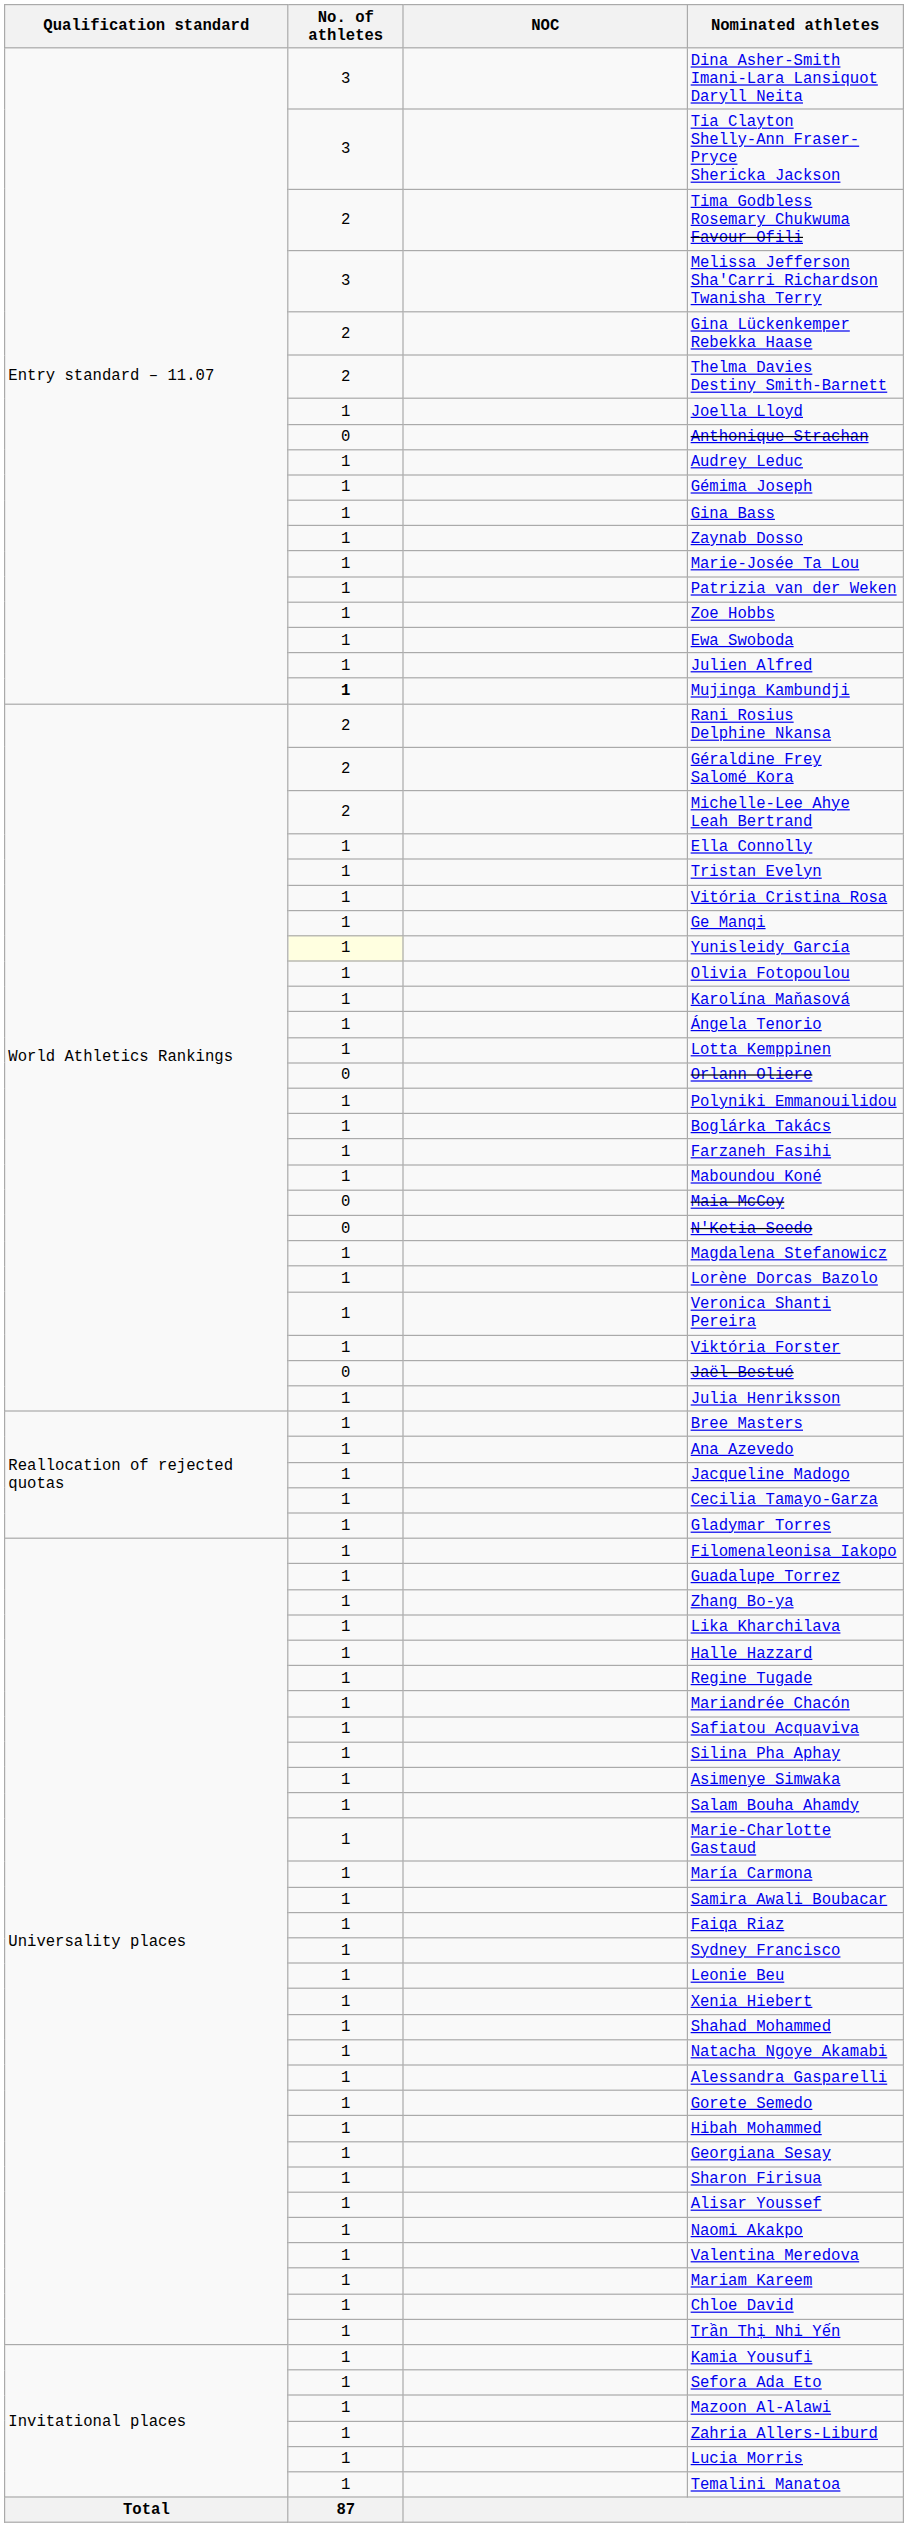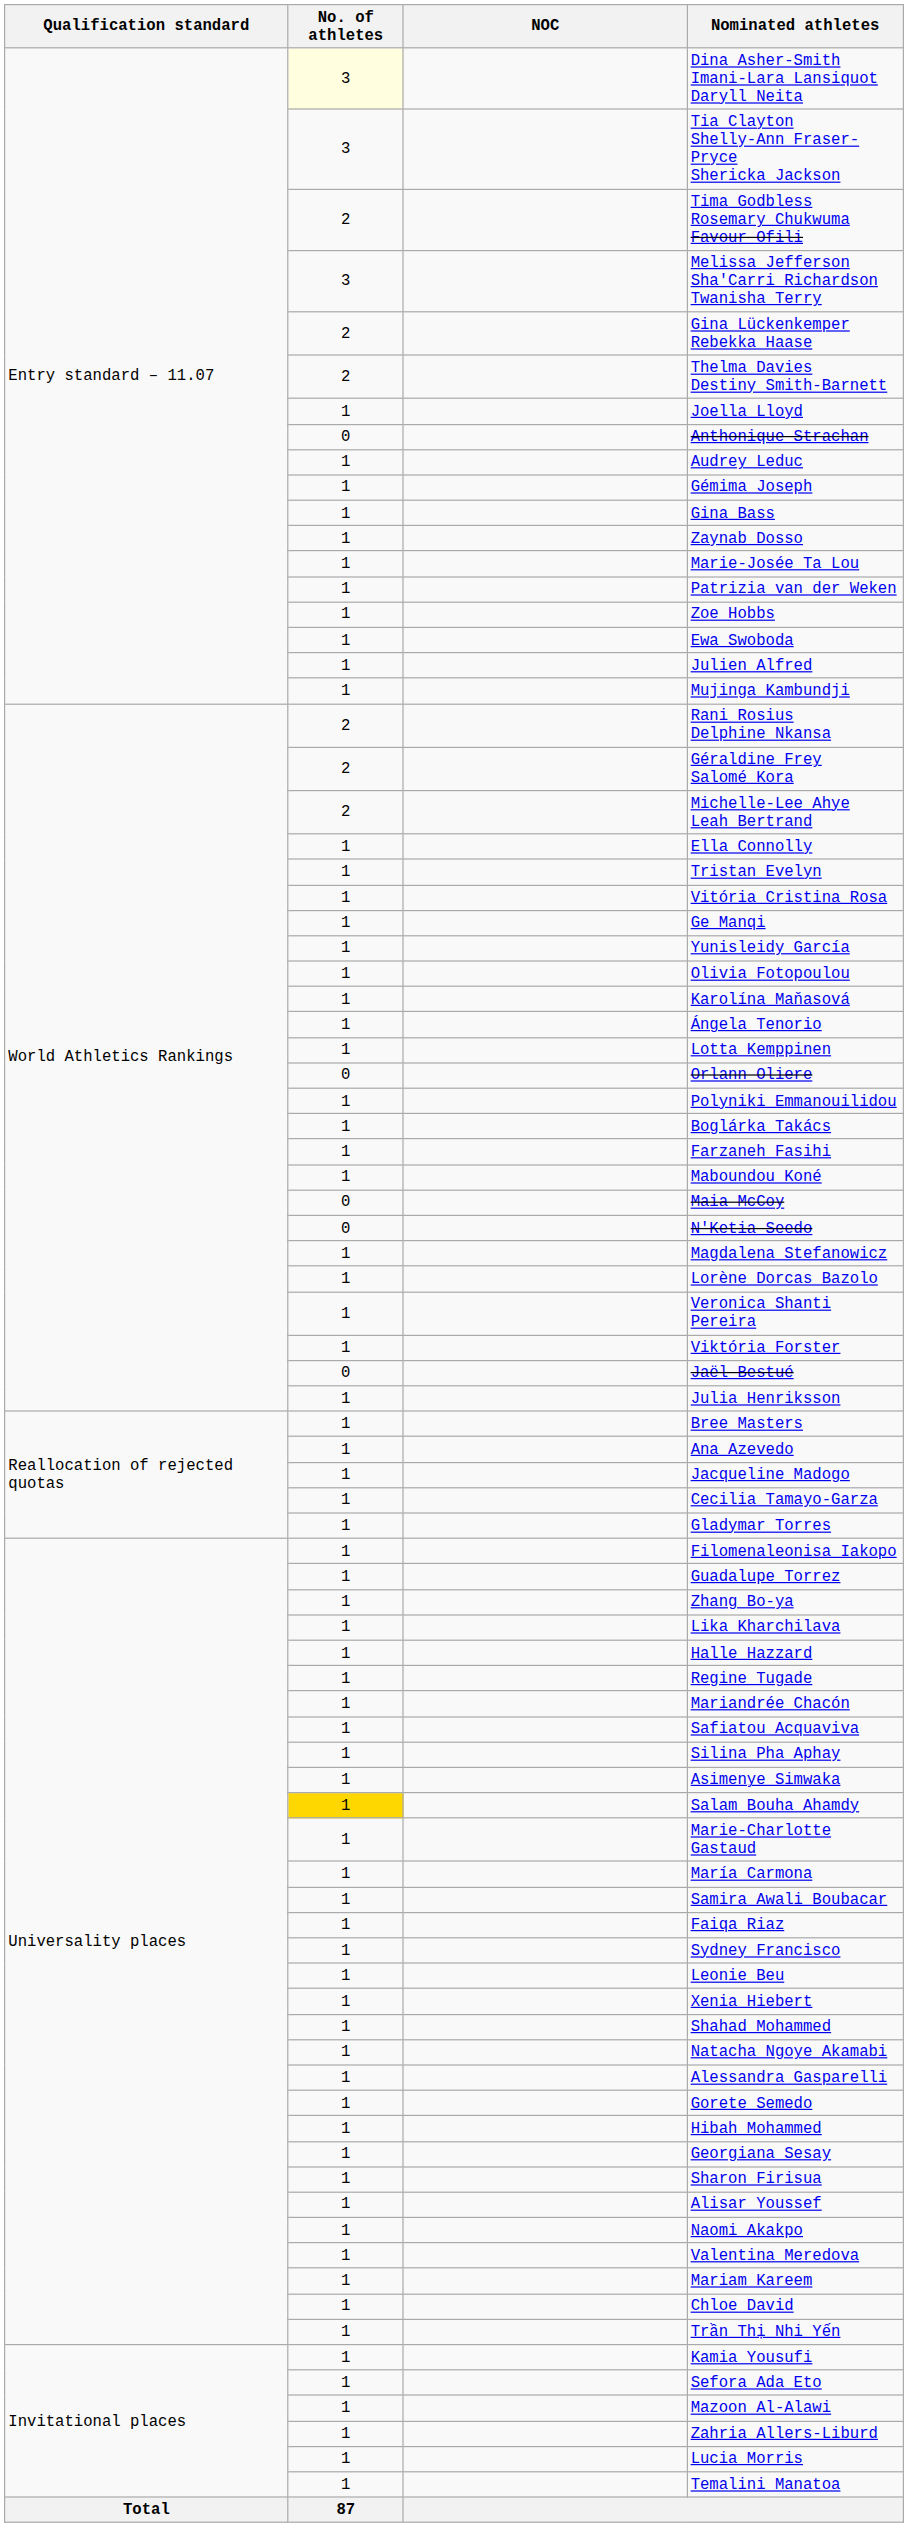Dina Asher-Smith Imani-Lara Lansiquot Daryll Neita | No. of athletes: no background -> lightyellow background
Mujinga Kambundji | No. of athletes: bold -> normal
Yunisleidy García | No. of athletes: lightyellow background -> no background
Salam Bouha Ahamdy | No. of athletes: no background -> gold background
